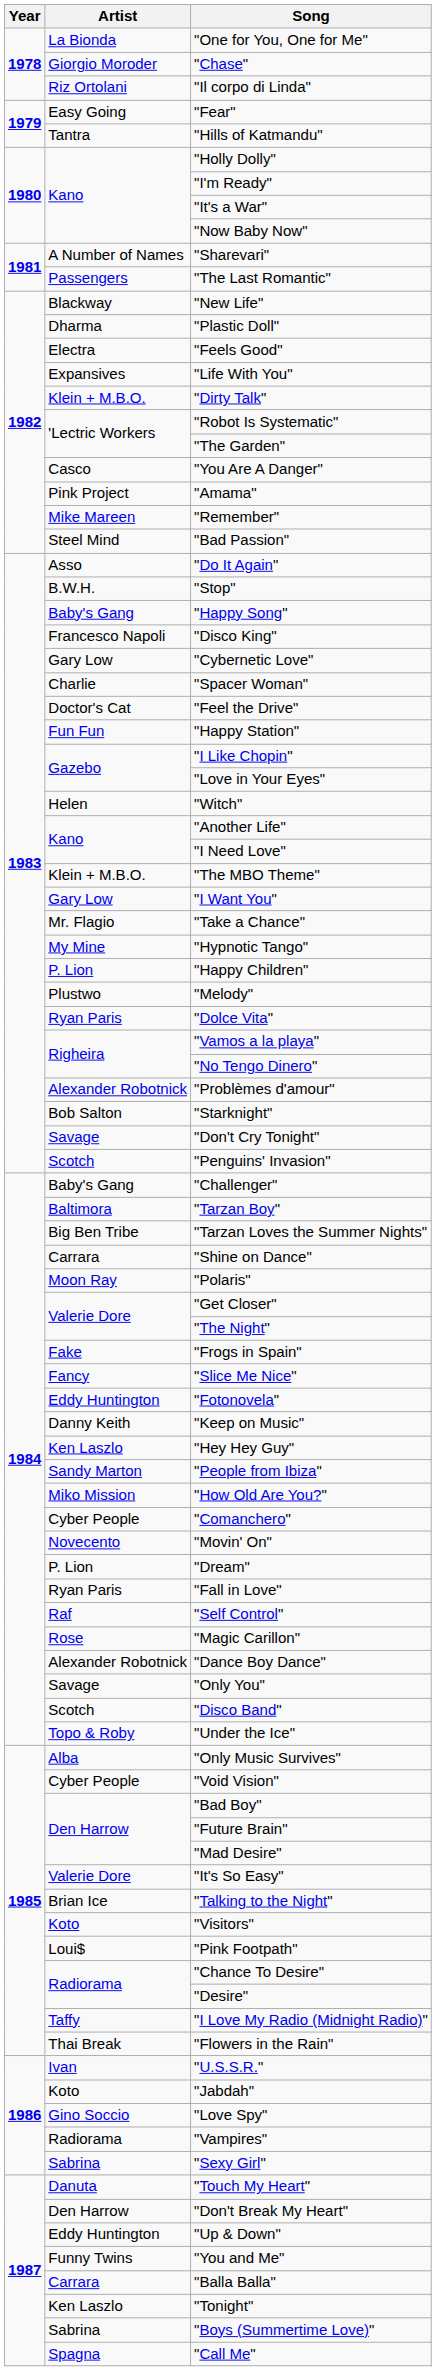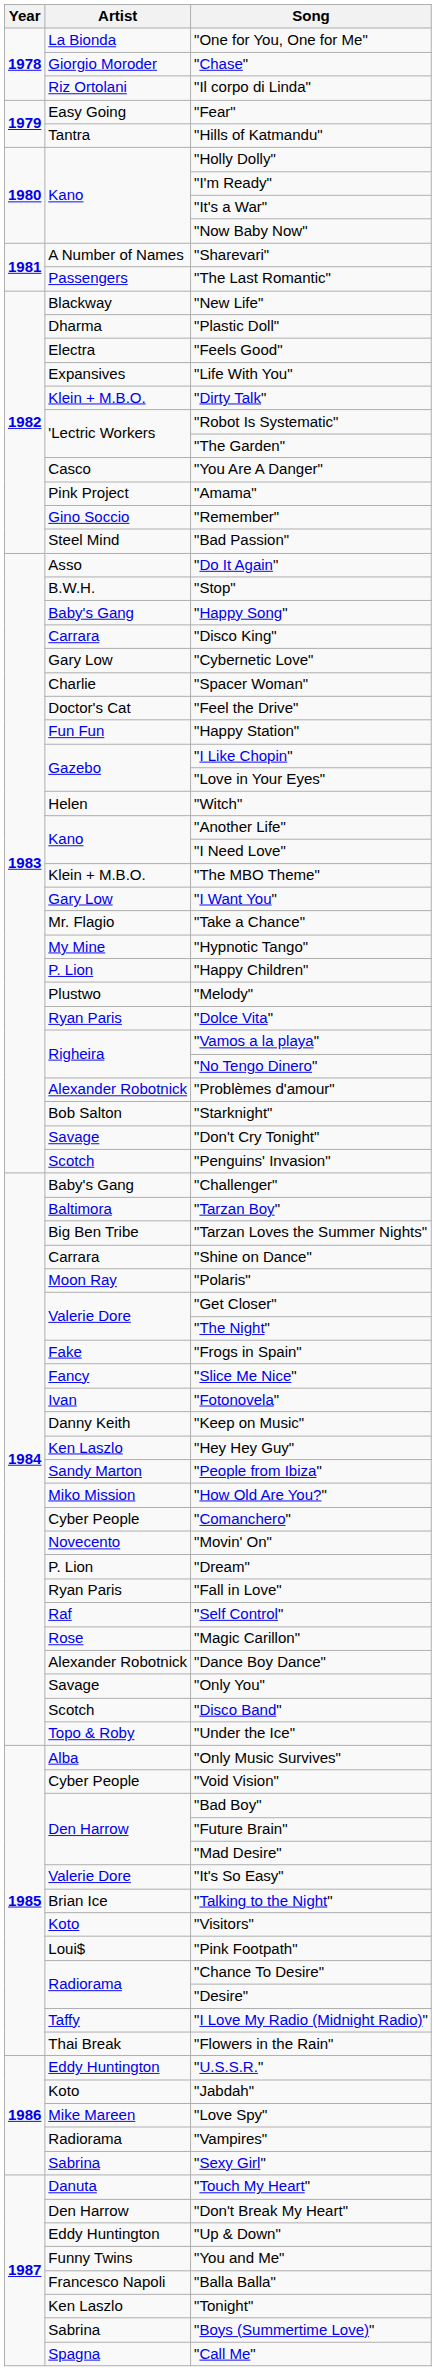"Remember" | Artist: Mike Mareen -> Gino Soccio
"Disco King" | Artist: Francesco Napoli -> Carrara
"Fotonovela" | Artist: Eddy Huntington -> Ivan
"U.S.S.R." | Artist: Ivan -> Eddy Huntington
"Love Spy" | Artist: Gino Soccio -> Mike Mareen
"Balla Balla" | Artist: Carrara -> Francesco Napoli
